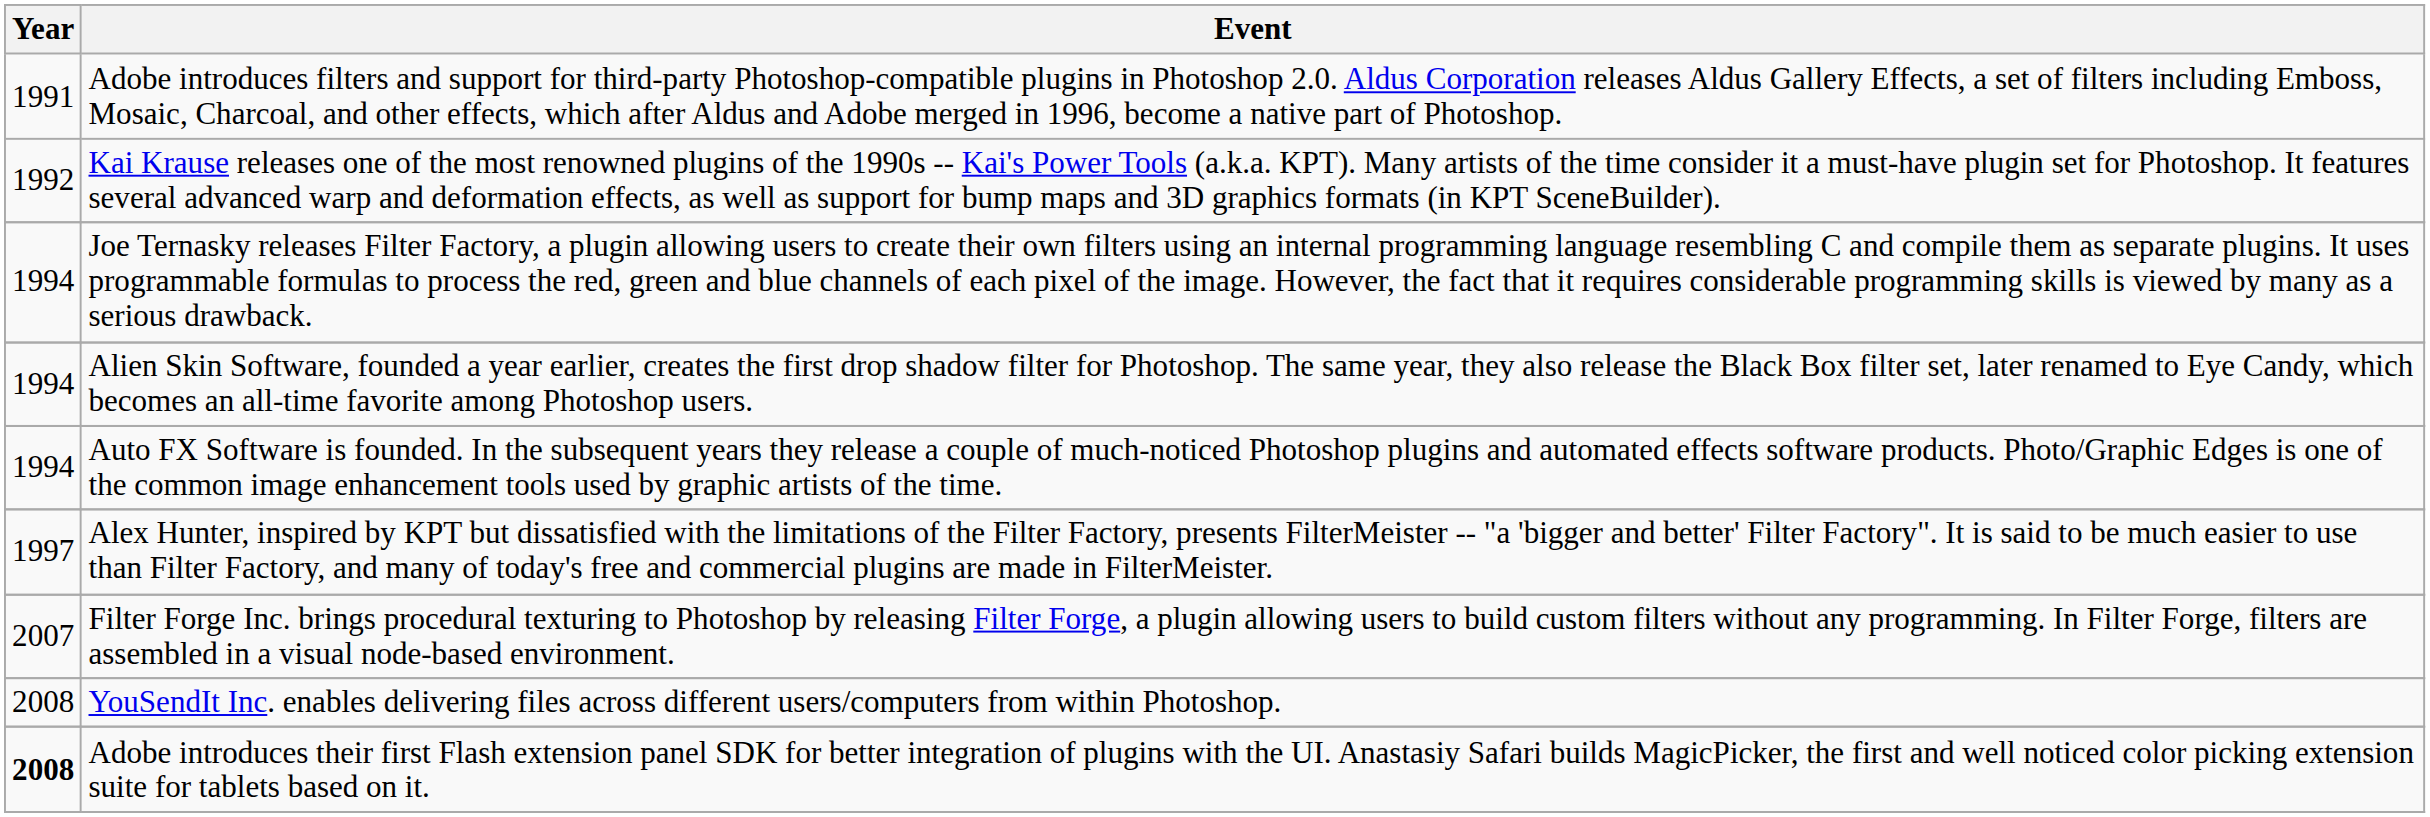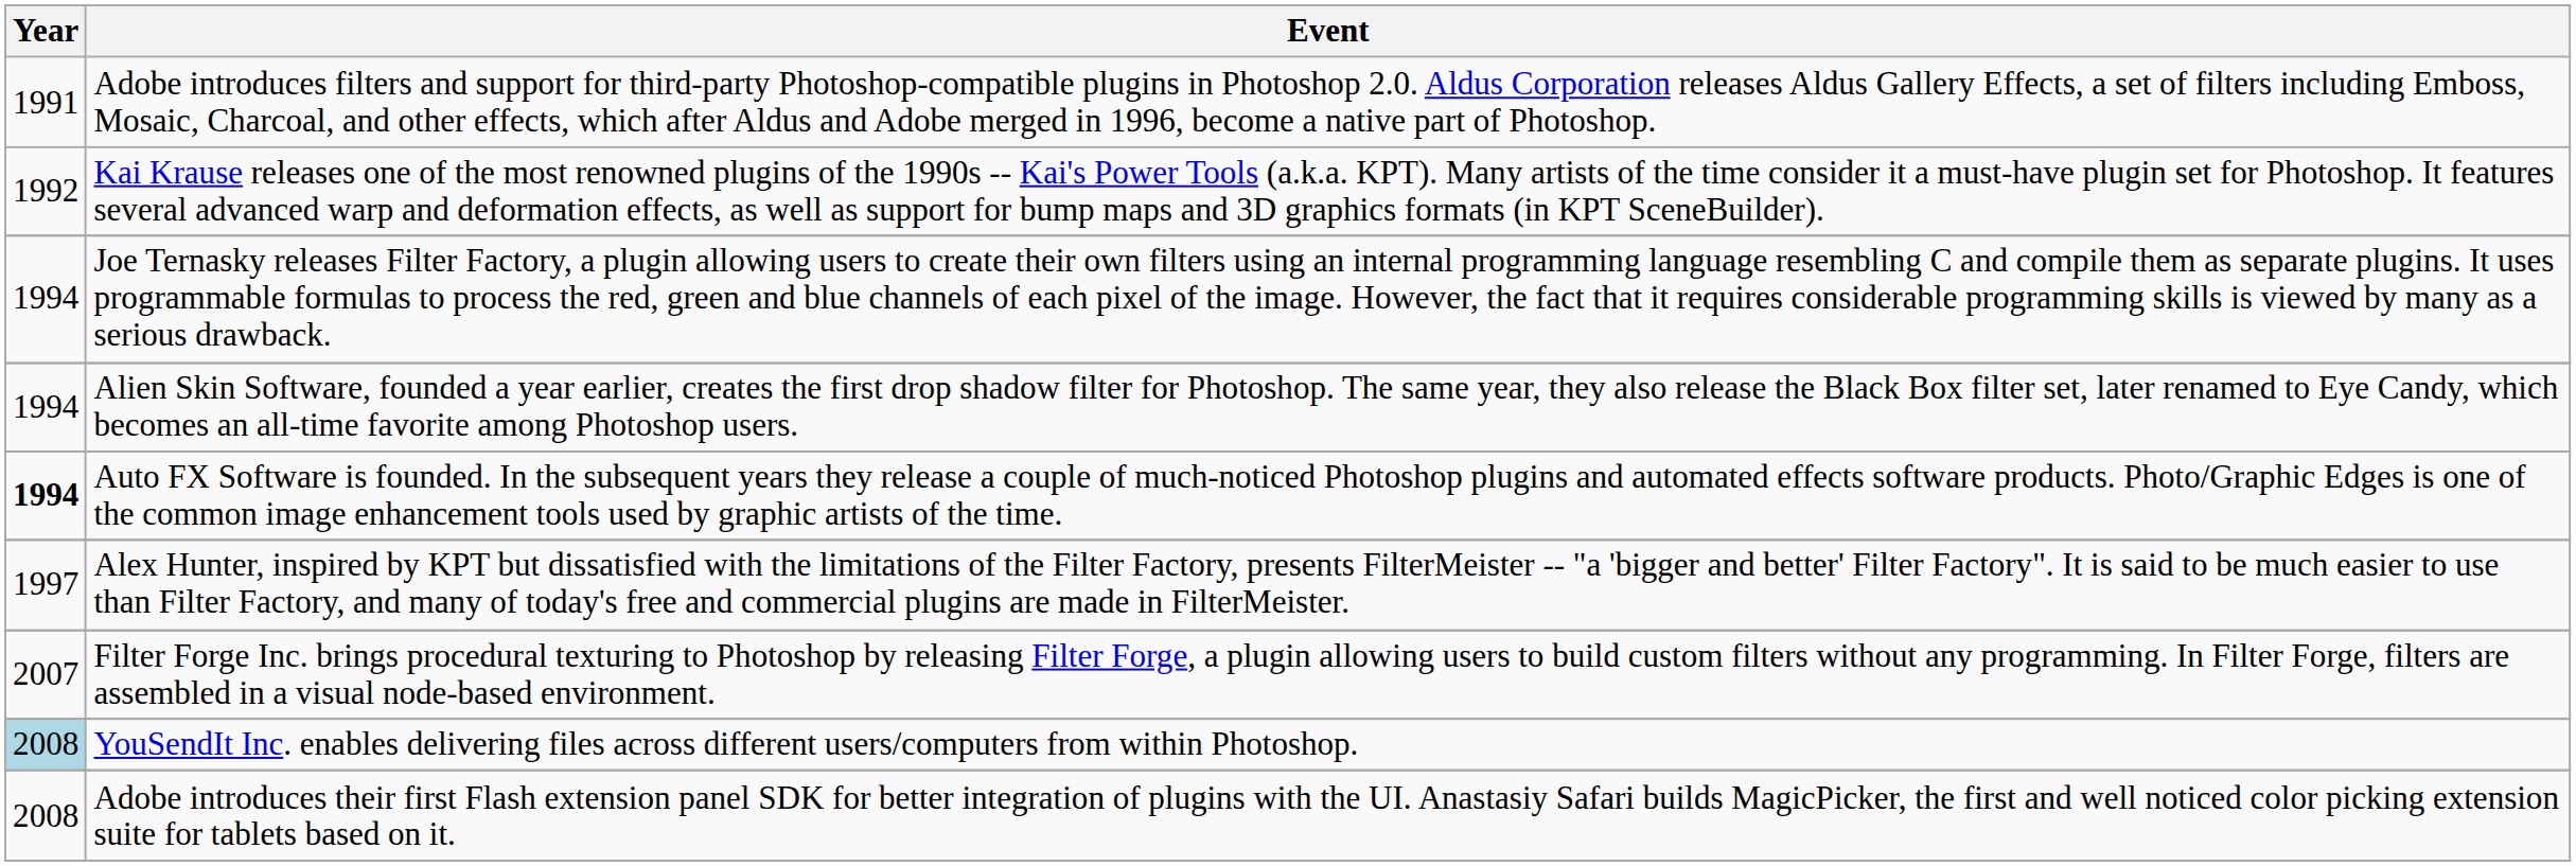row 6 | Year: normal -> bold
row 9 | Year: no background -> lightblue background
row 10 | Year: bold -> normal
